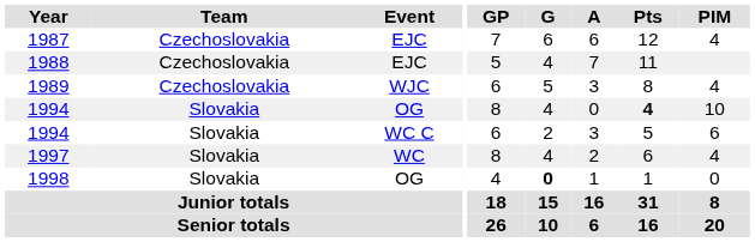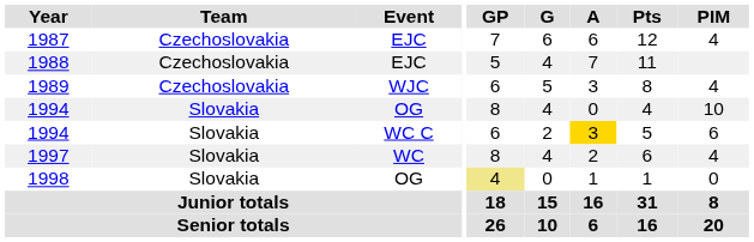1994 / OG | Pts: bold -> normal
1994 / WC C | A: no background -> gold background
1998 | GP: no background -> khaki background
1998 | G: bold -> normal
